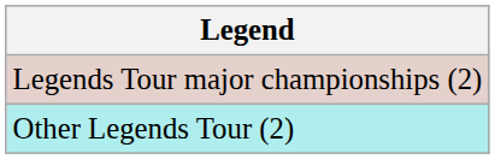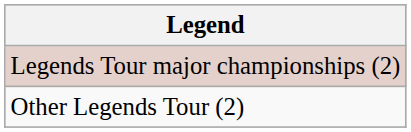row 3 | column 1: paleturquoise background -> no background
